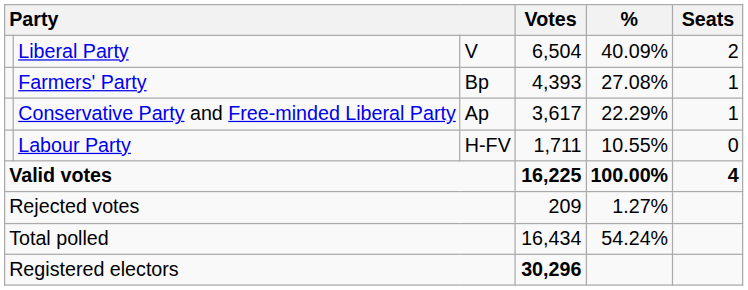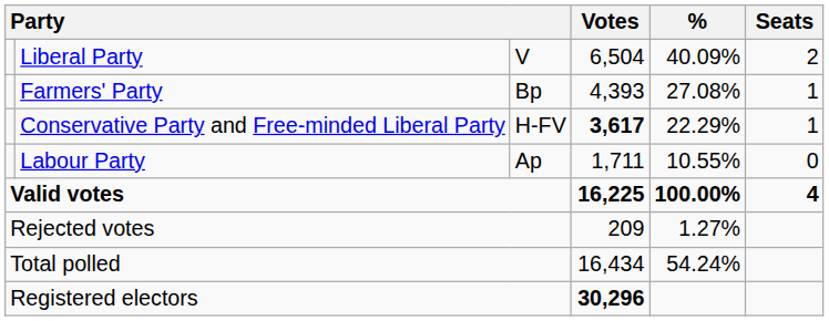Conservative Party and Free-minded Liberal Party | column 3: Ap -> H-FV
Conservative Party and Free-minded Liberal Party | Votes: normal -> bold
Labour Party | column 3: H-FV -> Ap
